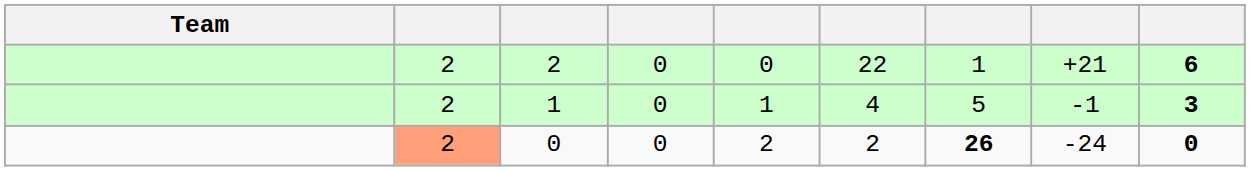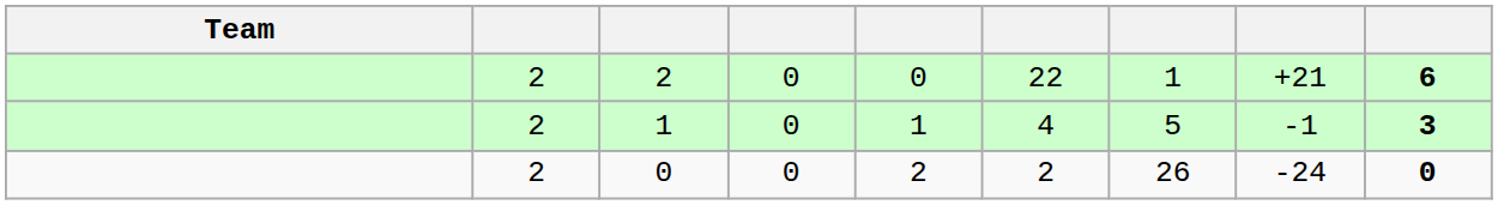row 4 | column 2: lightsalmon background -> no background
row 4 | column 7: bold -> normal
